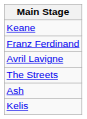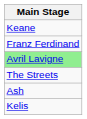row 4 | column 1: no background -> lightgreen background
